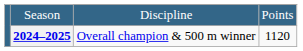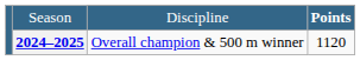Season / Discipline | column 4: normal -> bold
